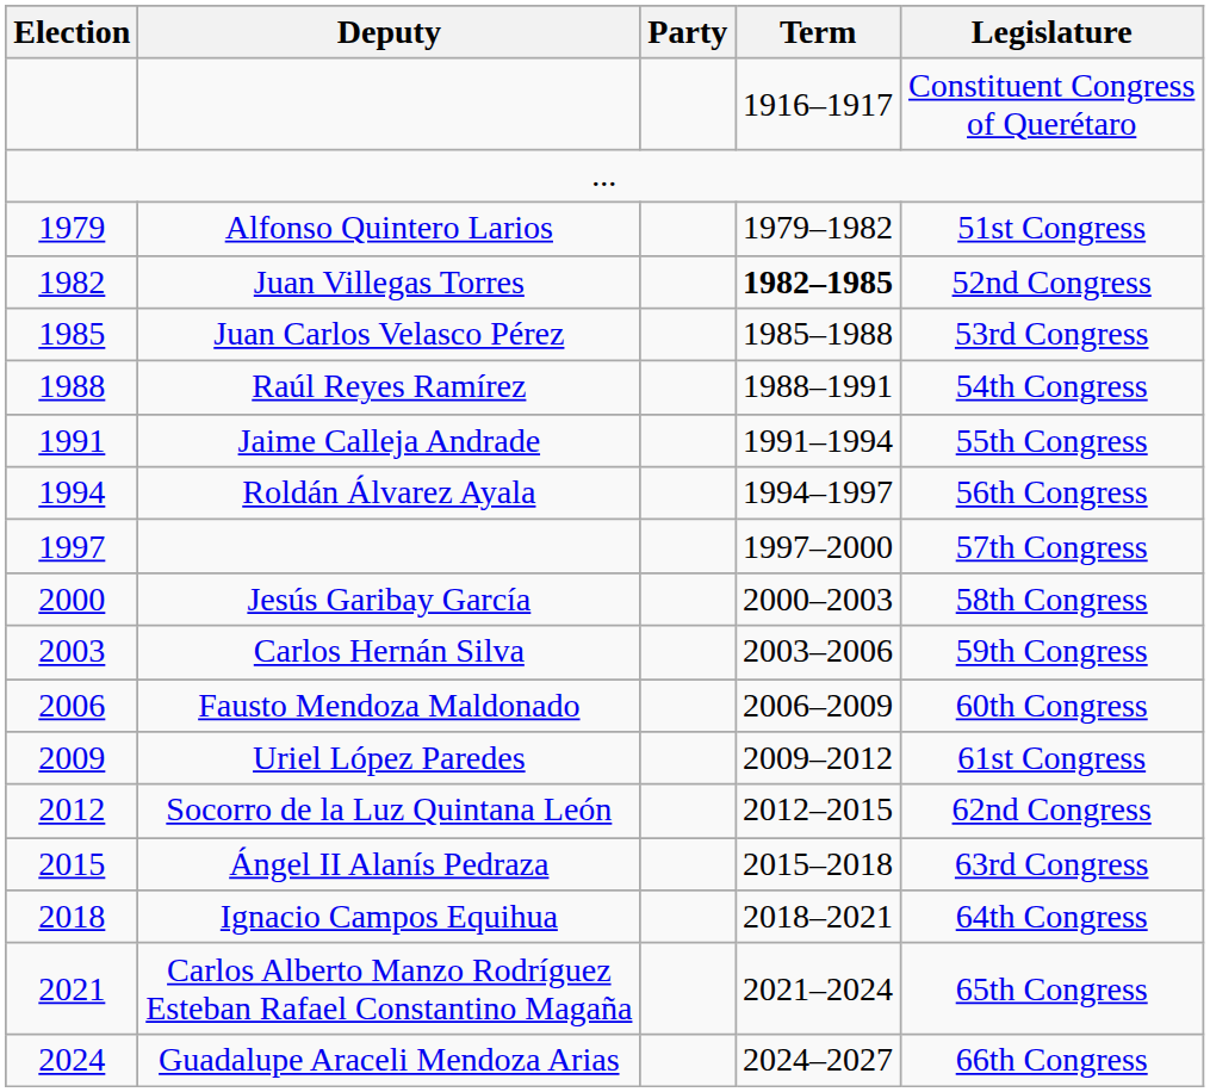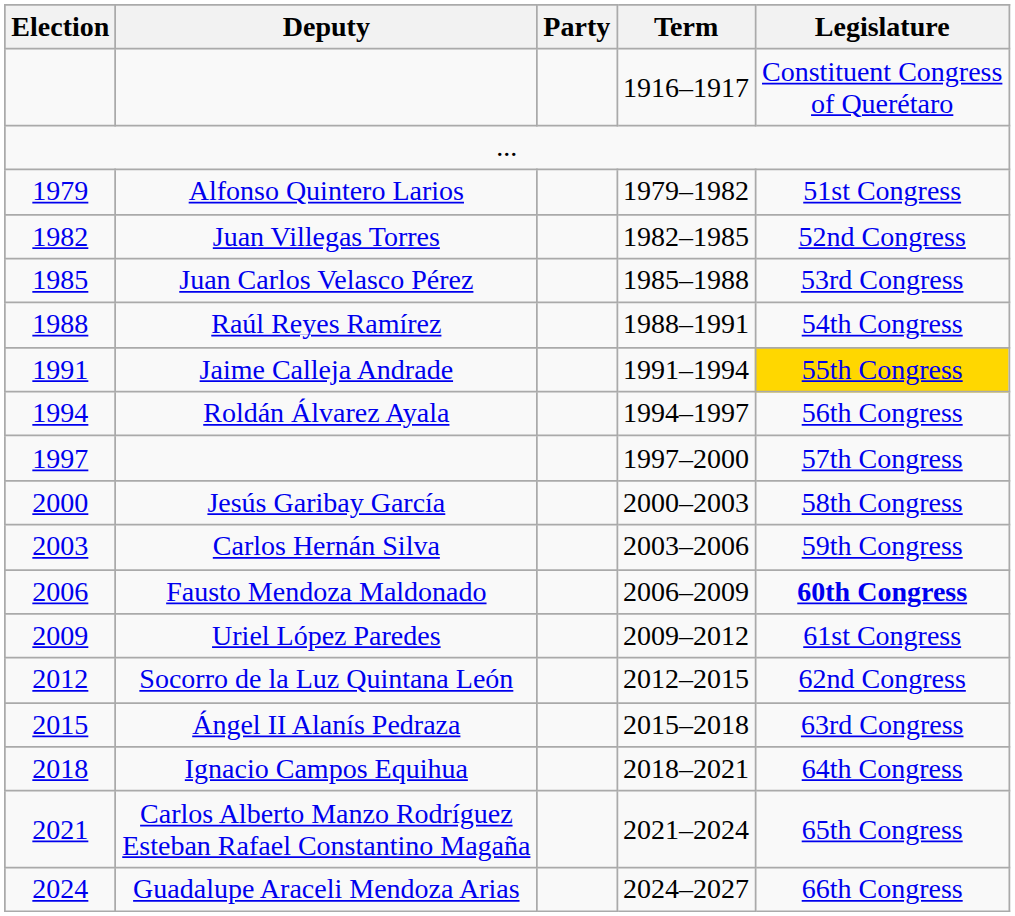Juan Villegas Torres | Term: bold -> normal
Jaime Calleja Andrade | Legislature: no background -> gold background
Fausto Mendoza Maldonado | Legislature: normal -> bold
